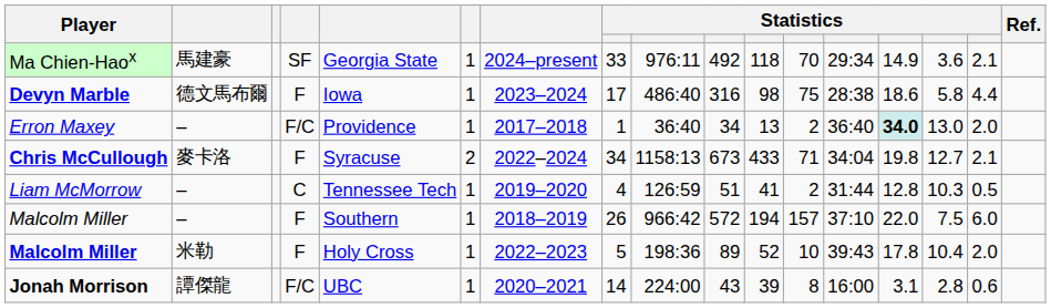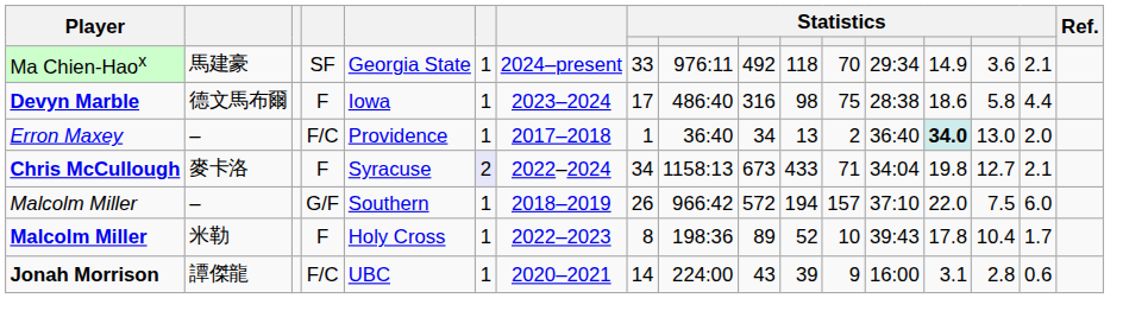Chris McCullough | column 6: no background -> lavender background
- row: Liam McMorrow | – | C | Tennessee Tech | 1 | 2019–2020 | 4 | 126:59 | 51 | 41 | 2 | 31:44 | 12.8 | 10.3 | 0.5
Malcolm Miller / – | column 4: F -> G/F
Malcolm Miller / 米勒 | column 8: 5 -> 8
Malcolm Miller / 米勒 | column 16: 2.0 -> 1.7
Jonah Morrison | column 12: 8 -> 9
